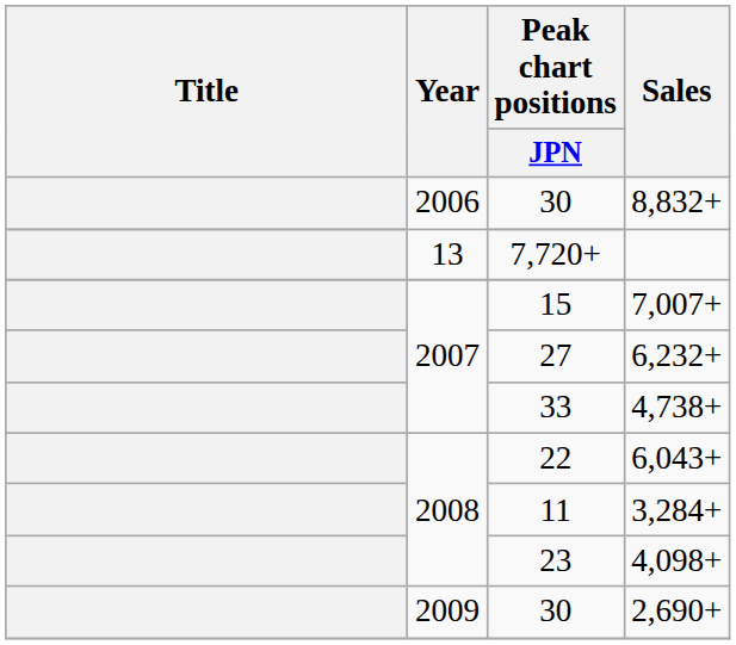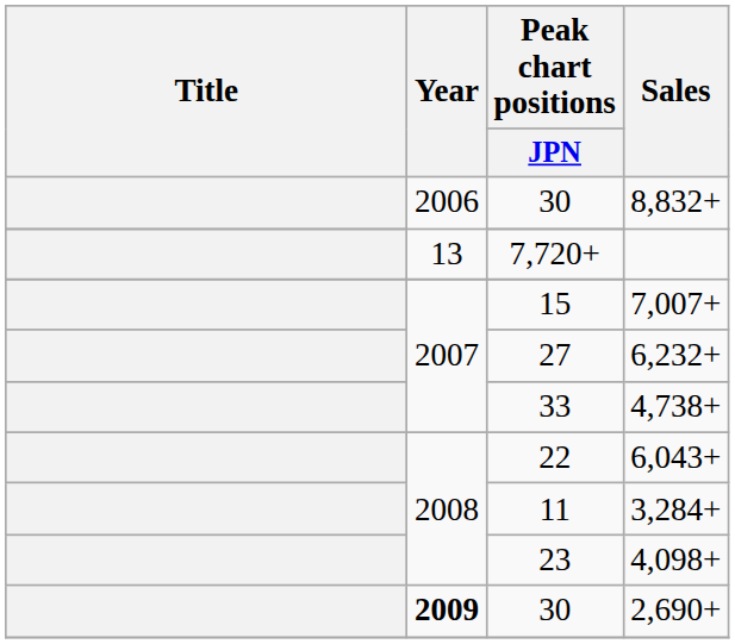2,690+ | Year: normal -> bold
